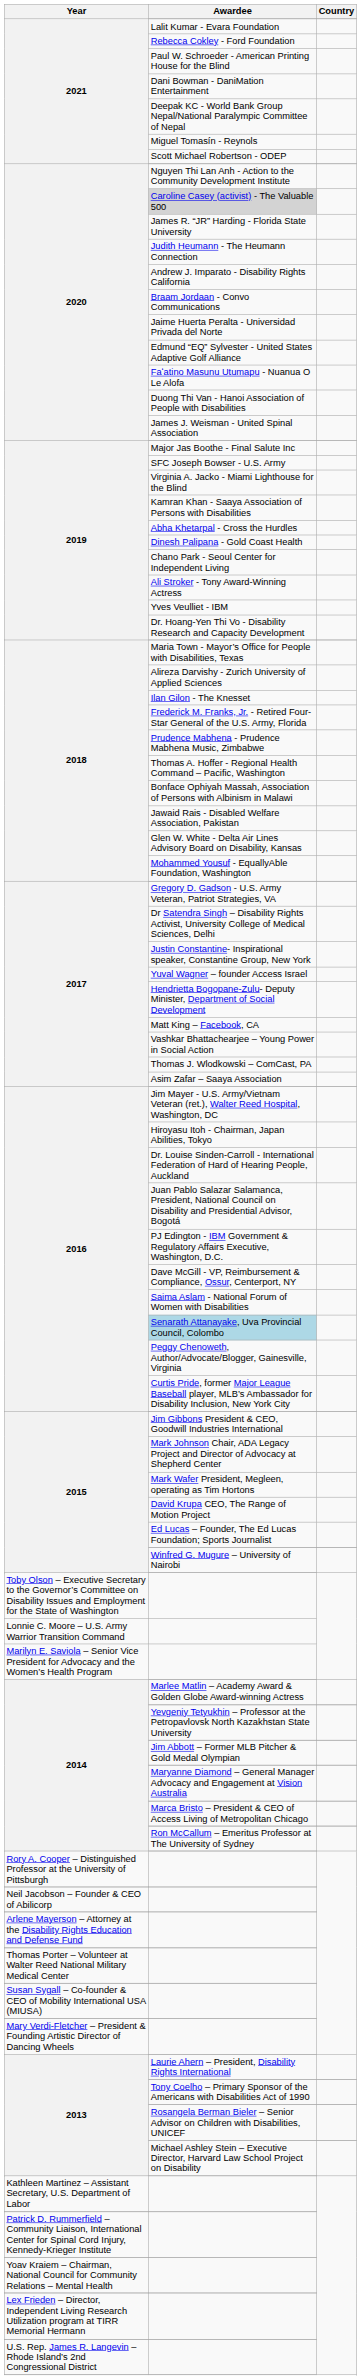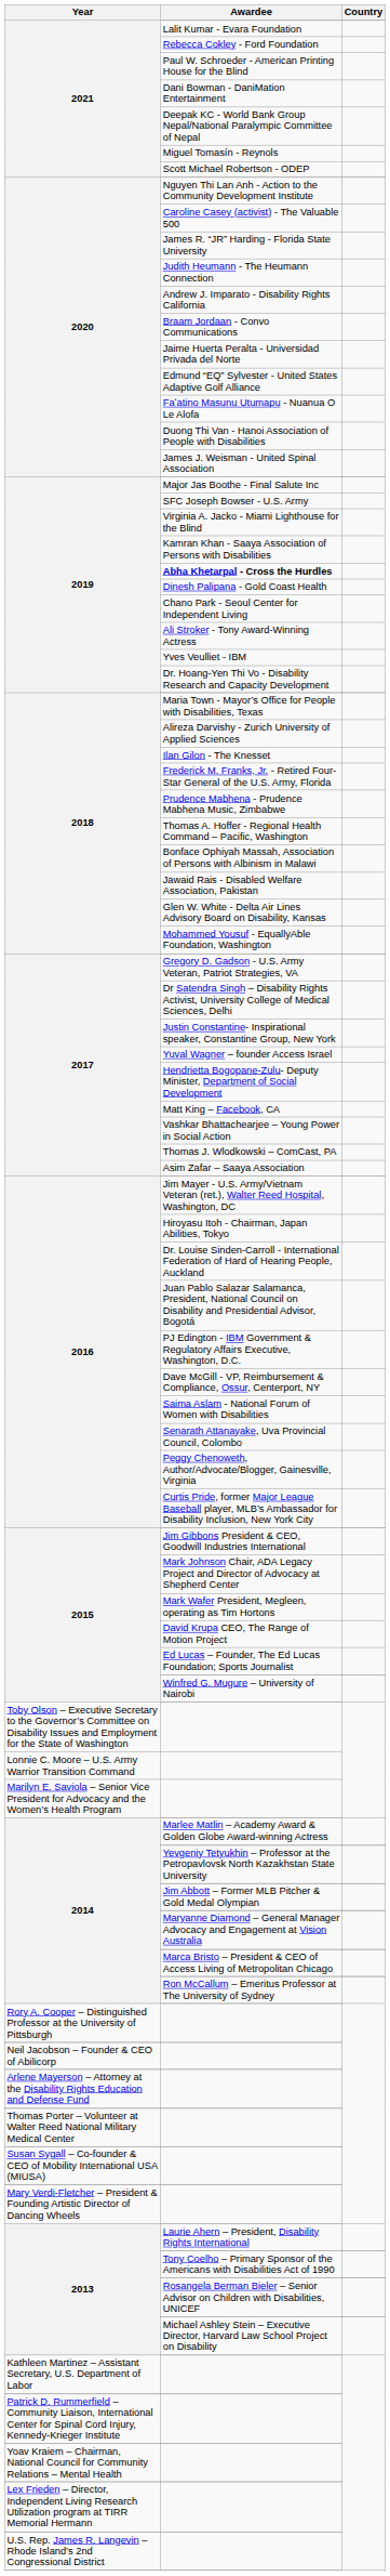Caroline Casey (activist) - The Valuable 500 | Awardee: lightgrey background -> no background
Abha Khetarpal - Cross the Hurdles | Awardee: normal -> bold
Senarath Attanayake, Uva Provincial Council, Colombo | Awardee: lightblue background -> no background
